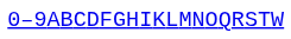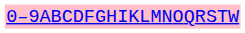row 1 | column 1: no background -> pink background
